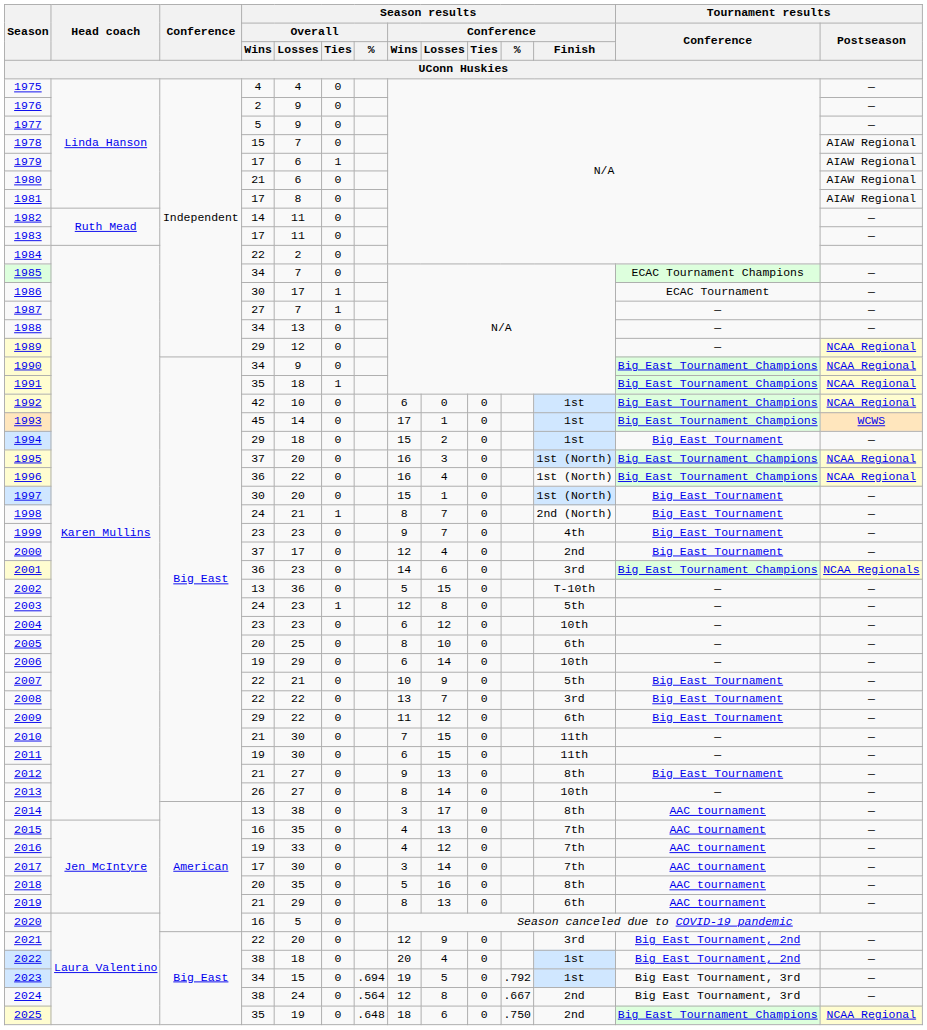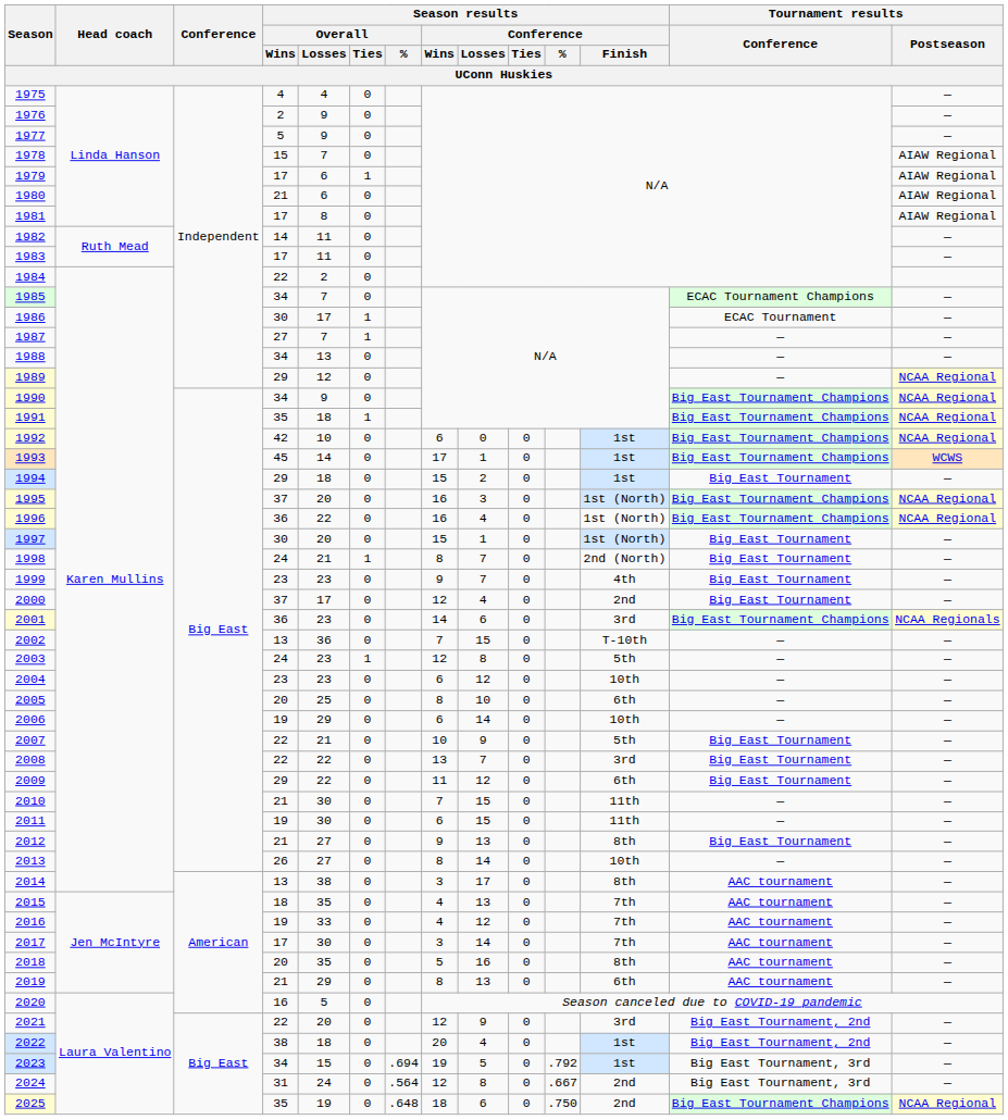2002 | Season results / Conference / Wins: 5 -> 7
2015 | Season results / Overall / Wins: 16 -> 18
2024 | Season results / Overall / Wins: 38 -> 31
